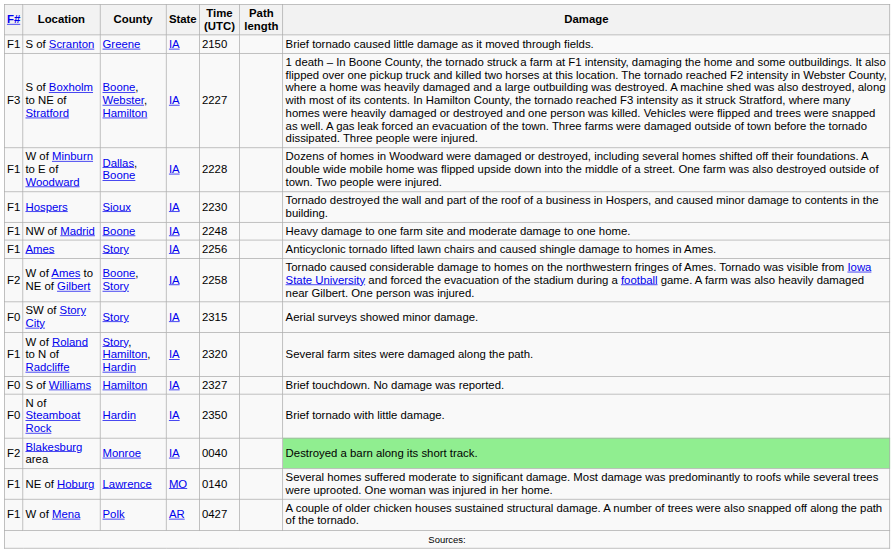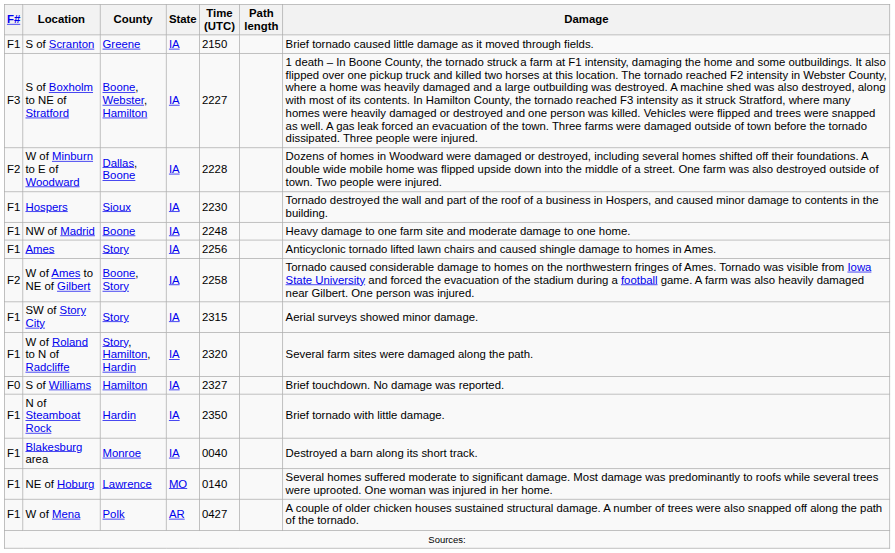W of Minburn to E of Woodward | F#: F1 -> F2
SW of Story City | F#: F0 -> F1
N of Steamboat Rock | F#: F0 -> F1
Blakesburg area | F#: F2 -> F1
Blakesburg area | Damage: lightgreen background -> no background
